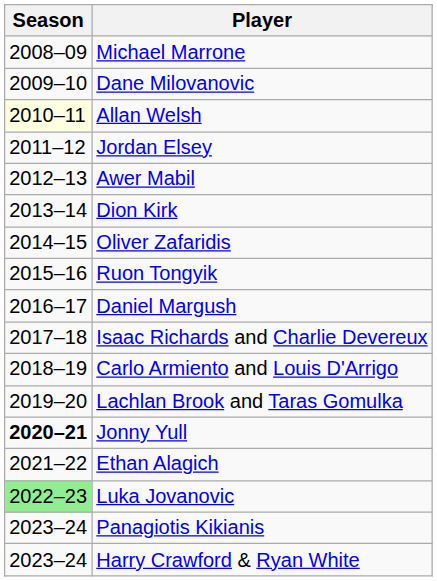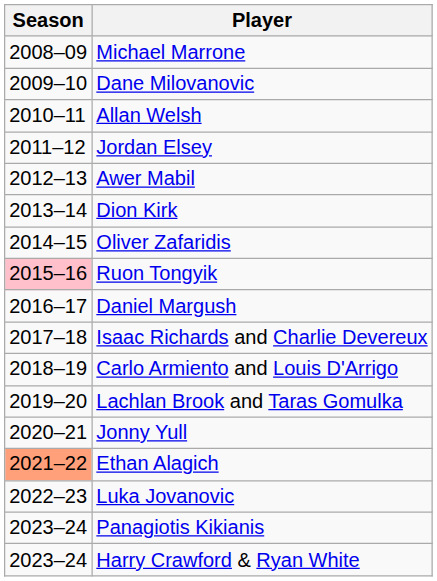Allan Welsh | Season: lightyellow background -> no background
Ruon Tongyik | Season: no background -> pink background
Jonny Yull | Season: bold -> normal
Ethan Alagich | Season: no background -> lightsalmon background
Luka Jovanovic | Season: lightgreen background -> no background
